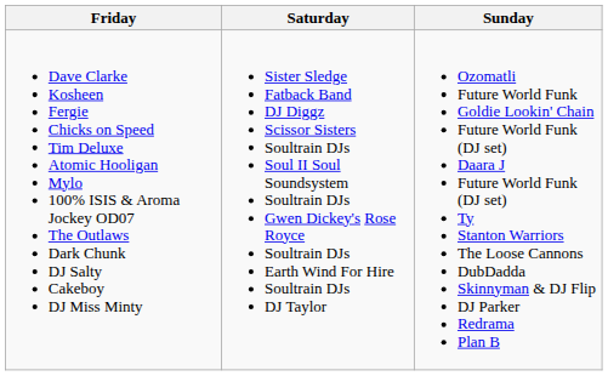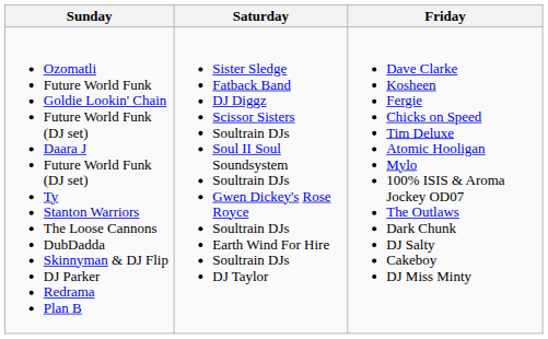columns swapped: Friday <-> Sunday
